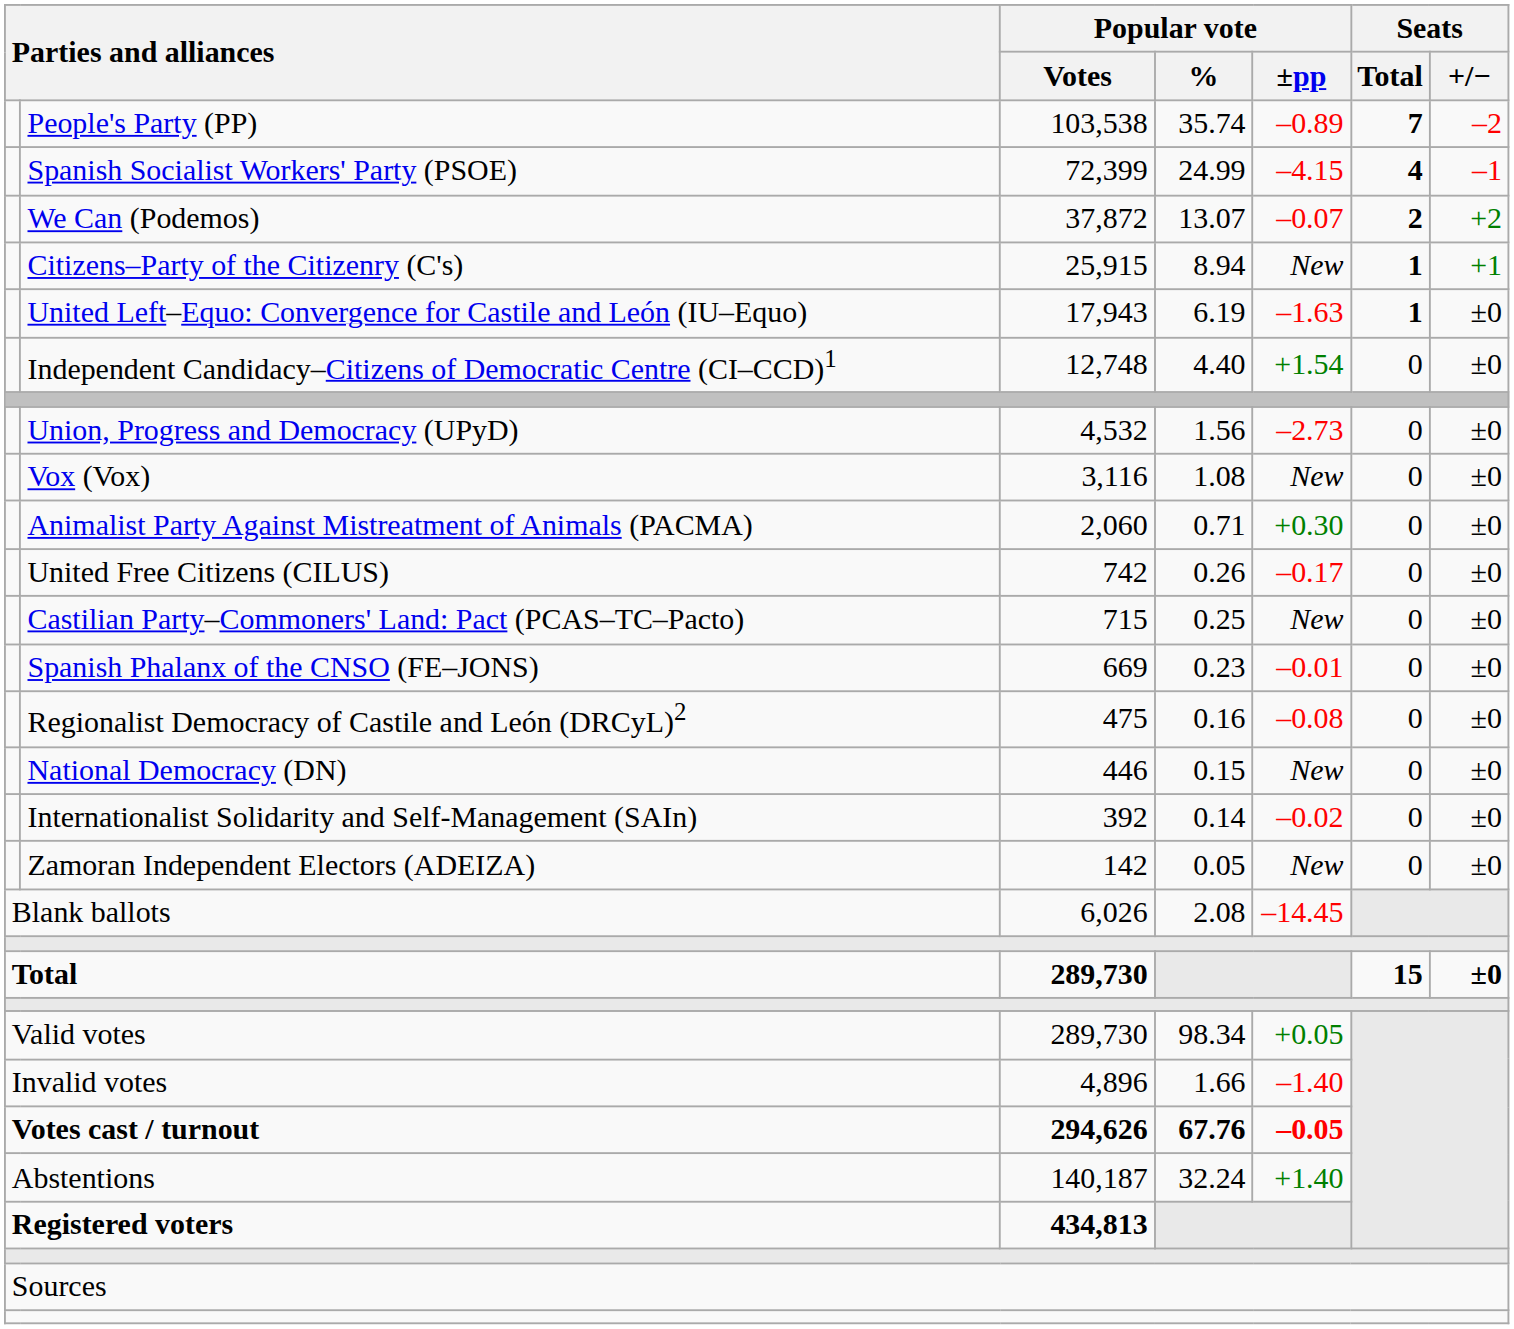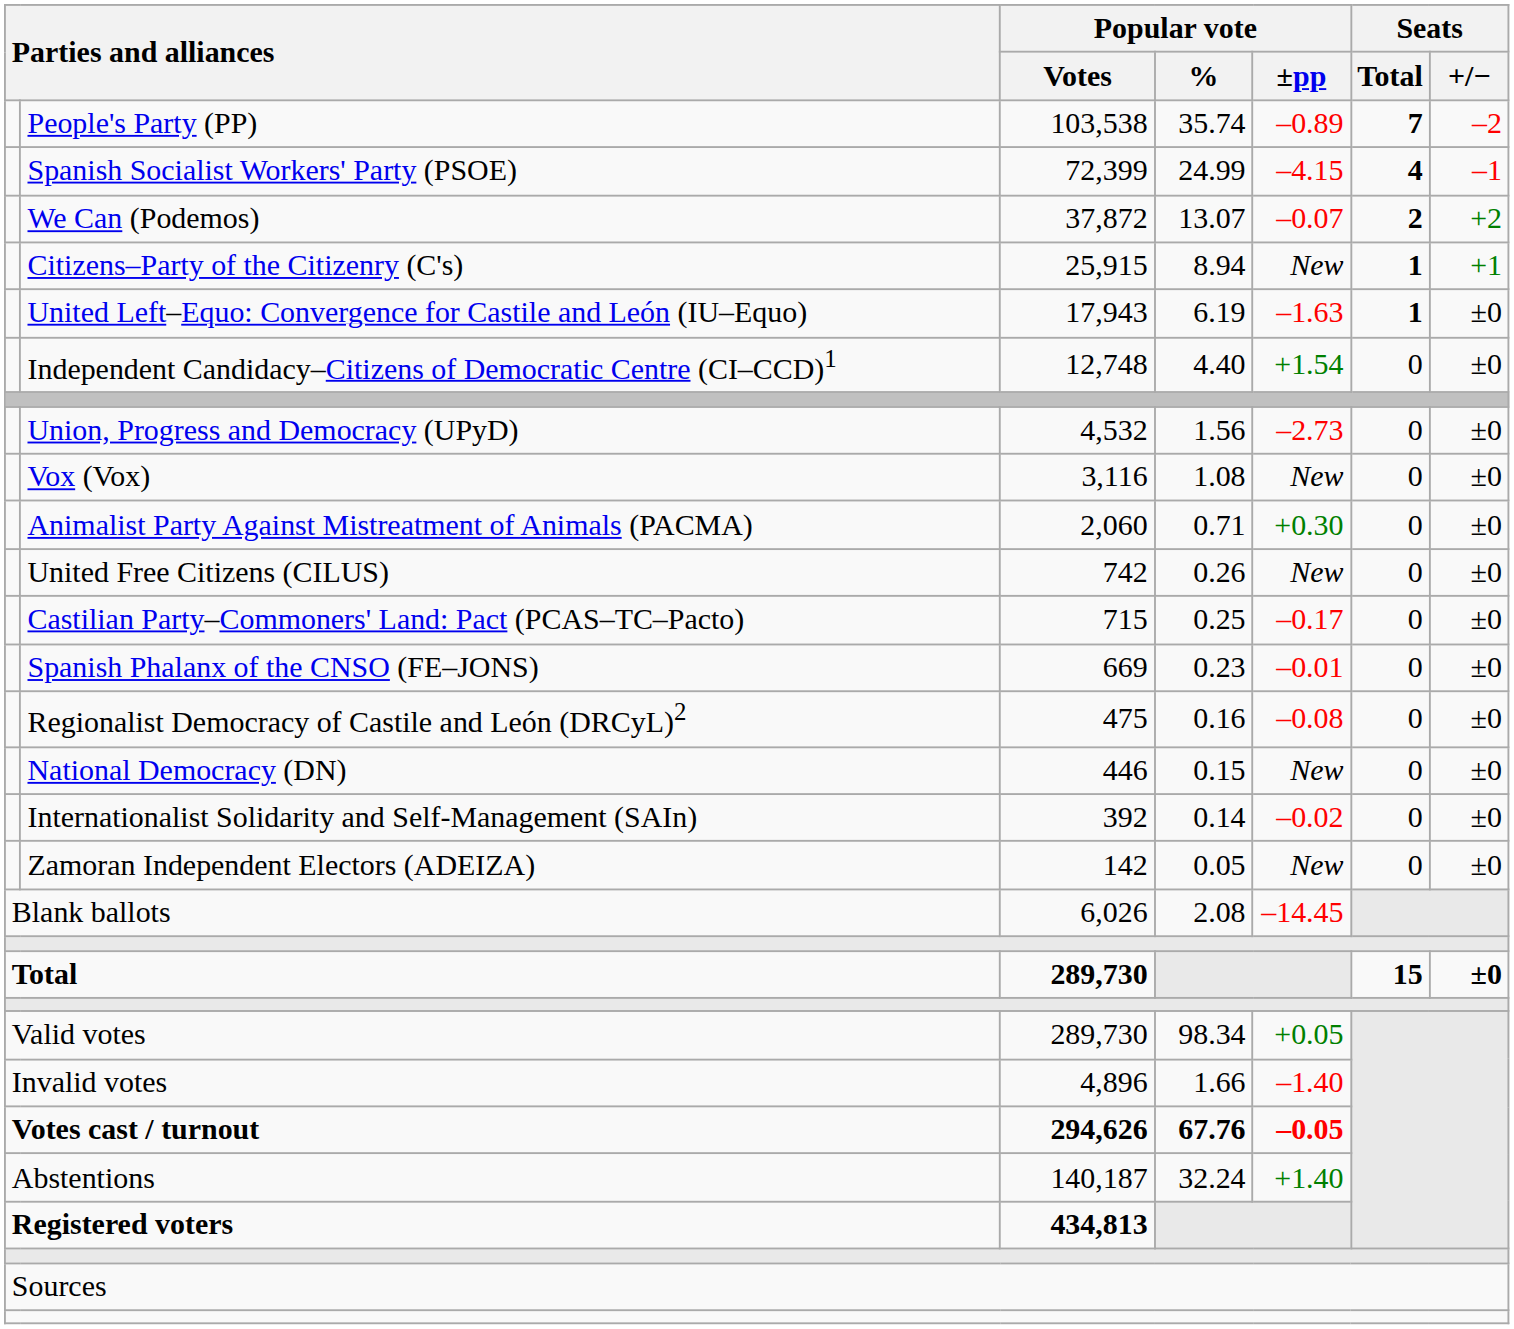United Free Citizens (CILUS) | Popular vote / ±pp: –0.17 -> New
Castilian Party–Commoners' Land: Pact (PCAS–TC–Pacto) | Popular vote / ±pp: New -> –0.17
